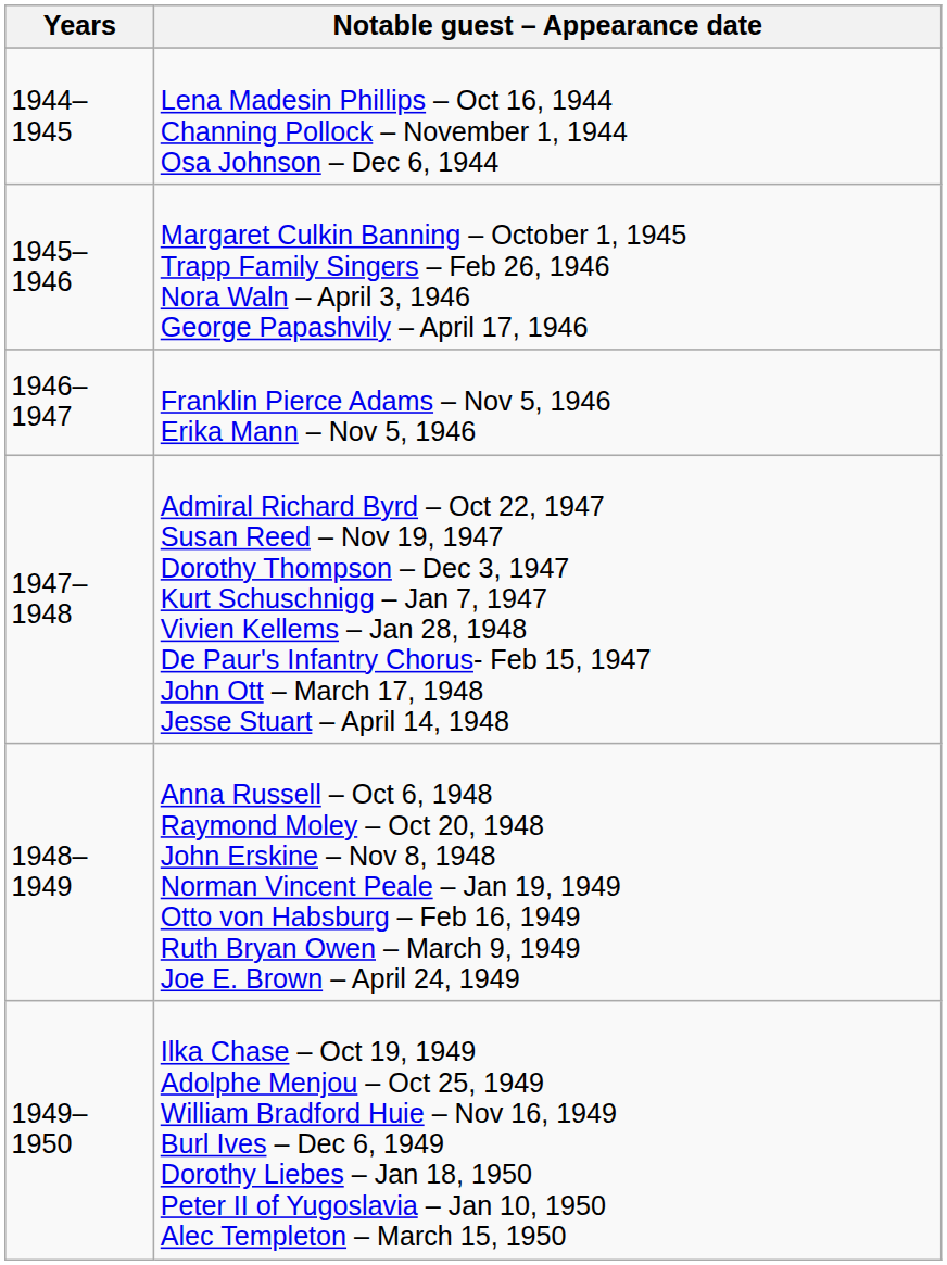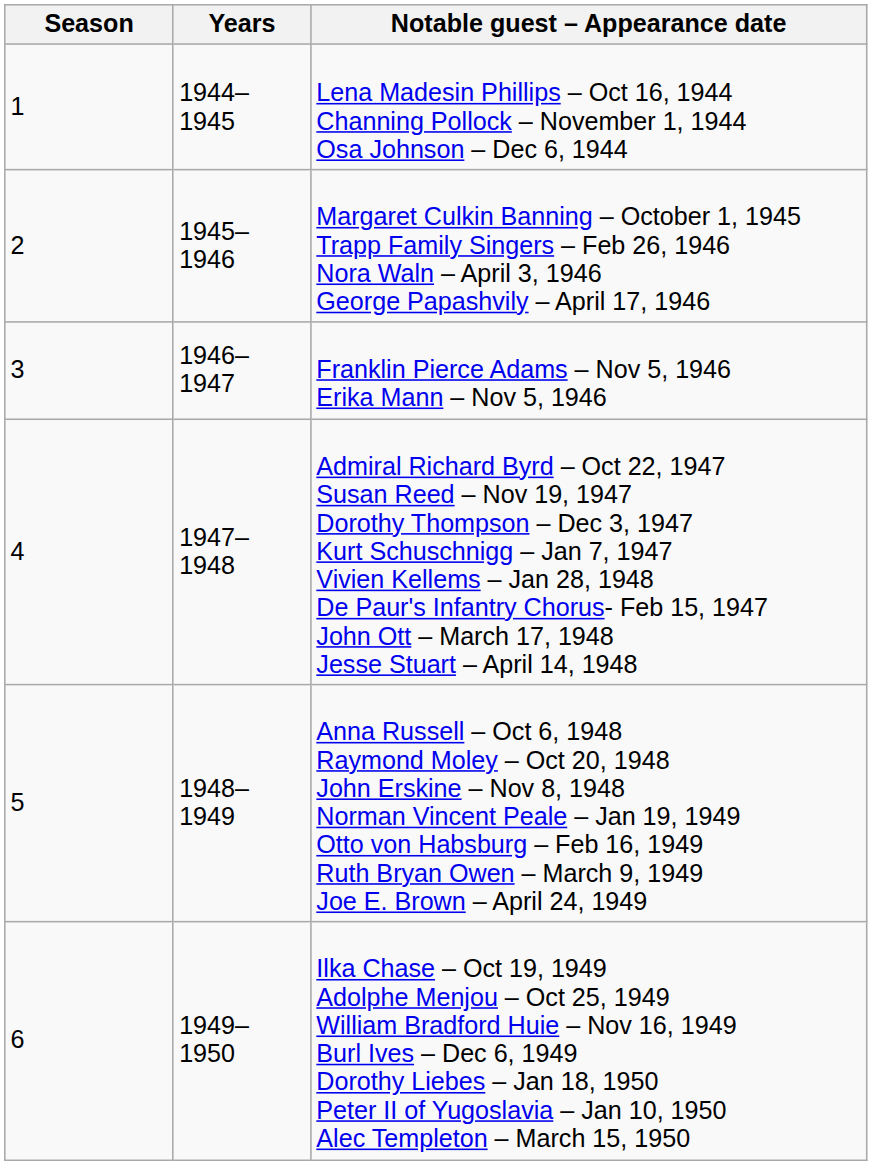+ column: Season | 1 | 2 | 3 | 4 | 5 | 6
